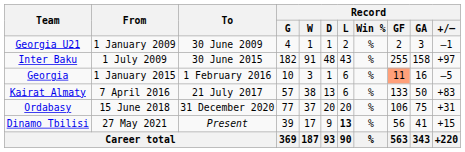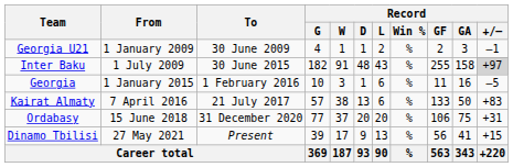Inter Baku | Record / +/–: no background -> lightgrey background
Georgia | Record / GF: lightsalmon background -> no background
Dinamo Tbilisi | Record / L: bold -> normal
